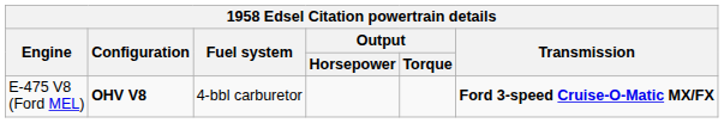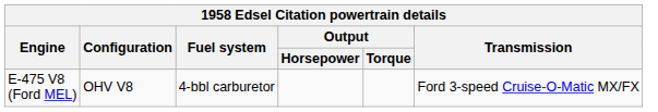E-475 V8 (Ford MEL) | Configuration: bold -> normal
E-475 V8 (Ford MEL) | Transmission: bold -> normal
